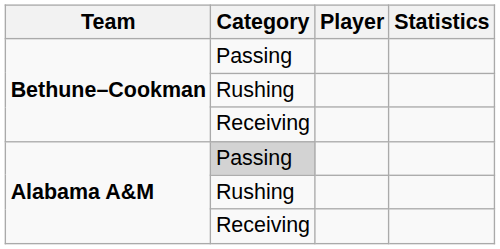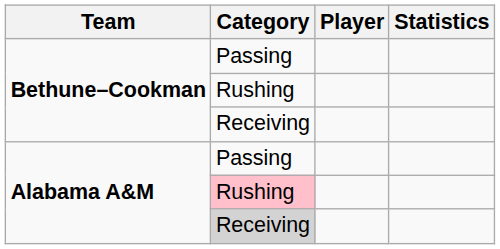Alabama A&M / Passing | Category: lightgrey background -> no background
Alabama A&M / Rushing | Category: no background -> pink background
Alabama A&M / Receiving | Category: no background -> lightgrey background
